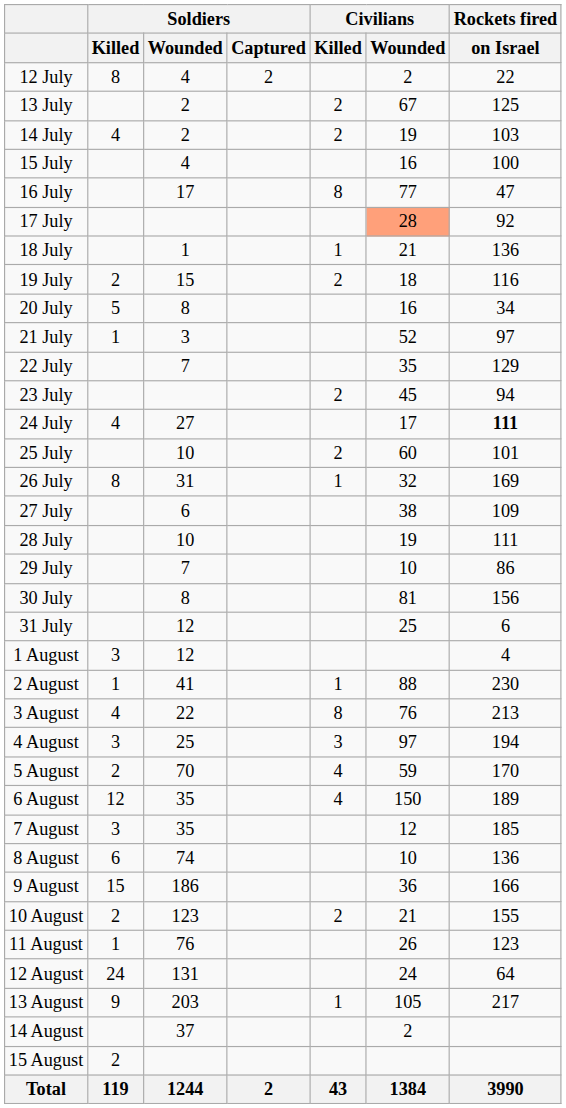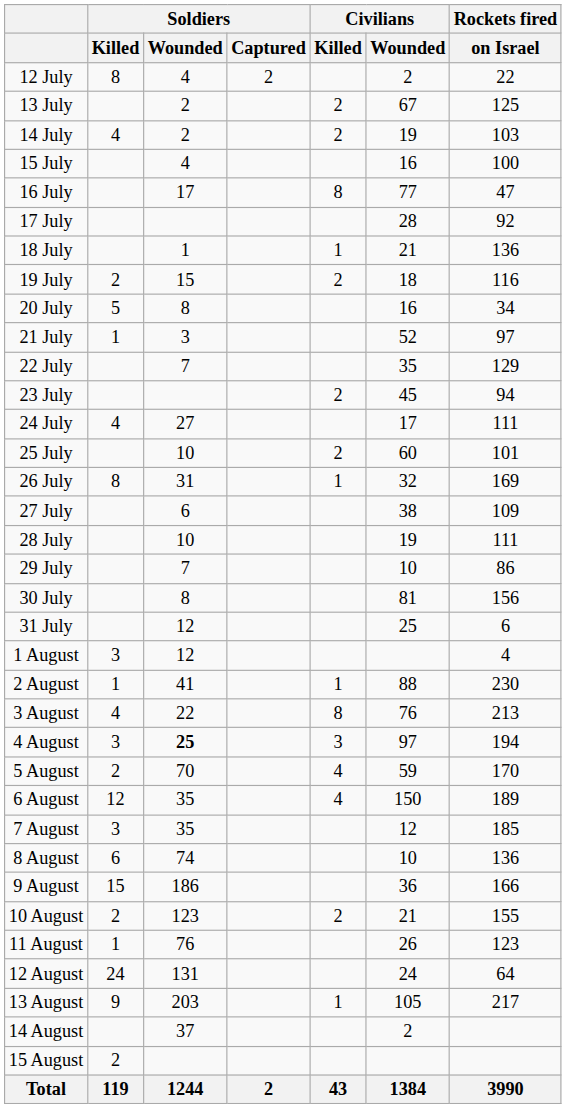17 July | Civilians / Wounded: lightsalmon background -> no background
24 July | Rockets fired / on Israel: bold -> normal
4 August | Soldiers / Wounded: normal -> bold
